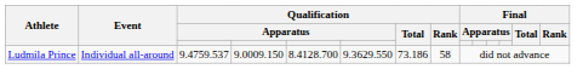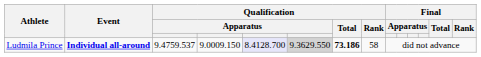row 4 | Event: normal -> bold
row 4 | column 5: no background -> lavender background
row 4 | column 6: no background -> lightgrey background
row 4 | Qualification / Total: normal -> bold
